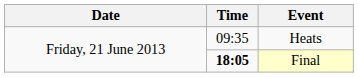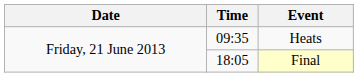Final | Time: bold -> normal
